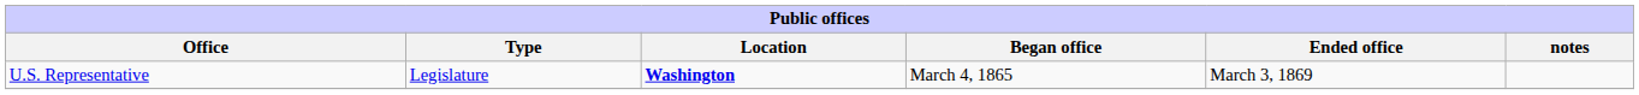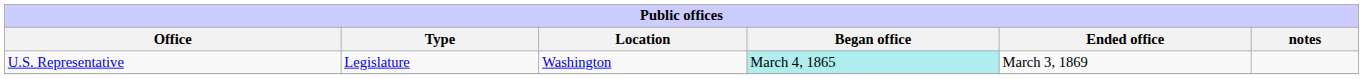U.S. Representative | Location: bold -> normal
U.S. Representative | Began office: no background -> paleturquoise background
